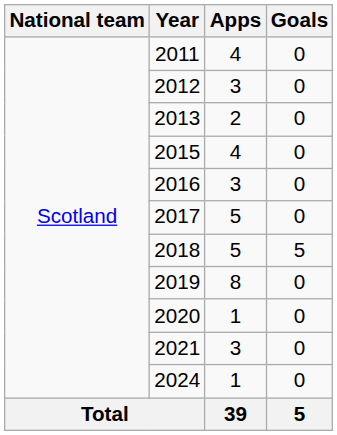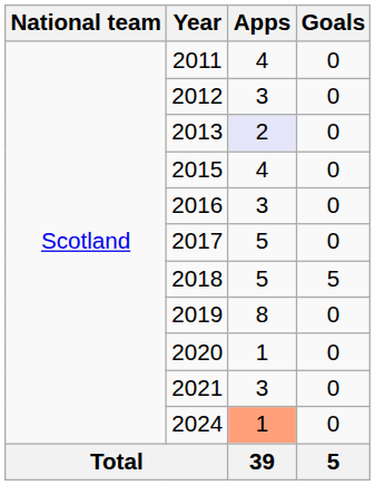2013 | Apps: no background -> lavender background
2024 | Apps: no background -> lightsalmon background
